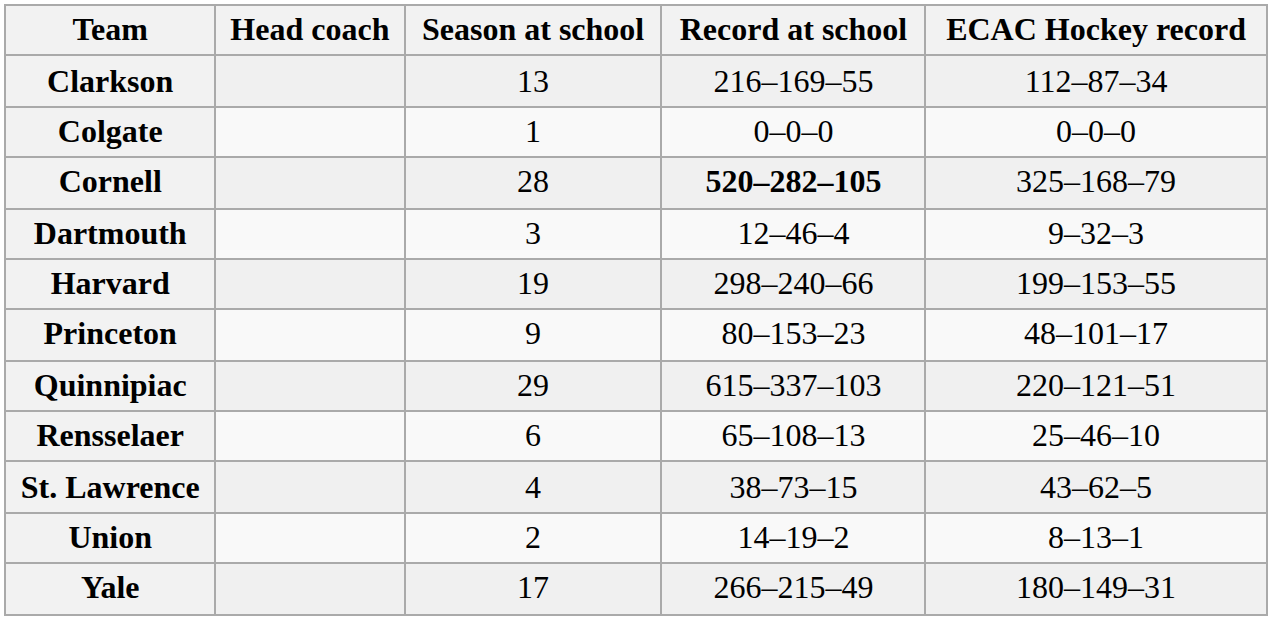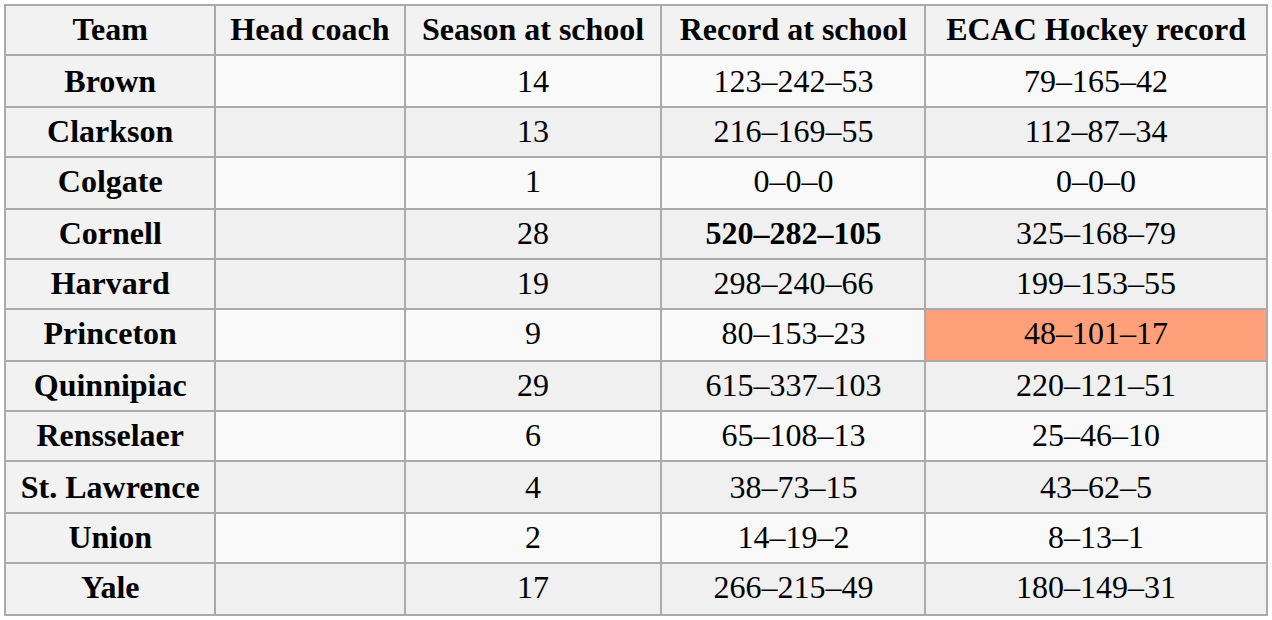+ row: Brown | 14 | 123–242–53 | 79–165–42
- row: Dartmouth | 3 | 12–46–4 | 9–32–3
Princeton | ECAC Hockey record: no background -> lightsalmon background
